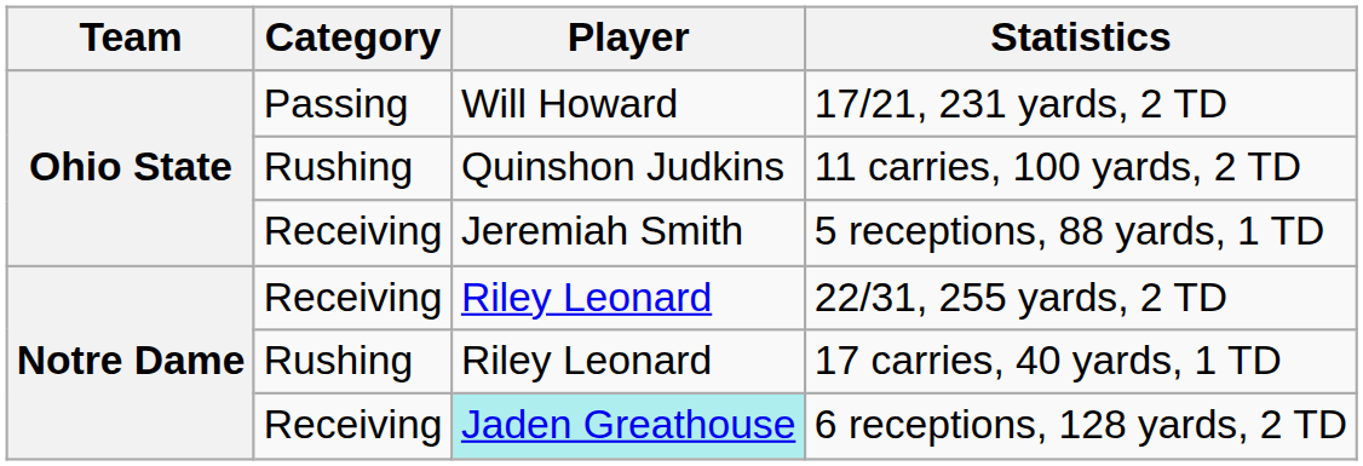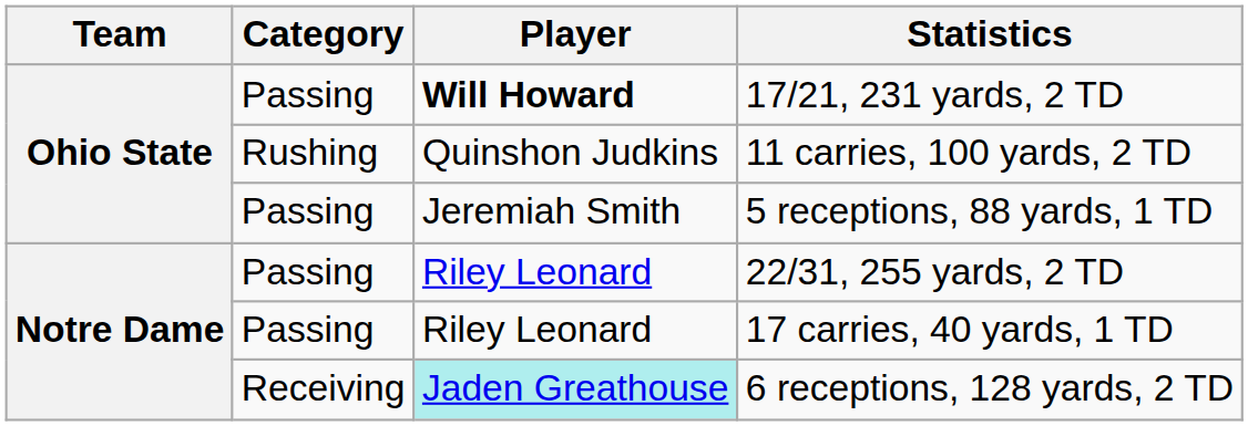17/21, 231 yards, 2 TD | Player: normal -> bold
5 receptions, 88 yards, 1 TD | Category: Receiving -> Passing
22/31, 255 yards, 2 TD | Category: Receiving -> Passing
17 carries, 40 yards, 1 TD | Category: Rushing -> Passing
